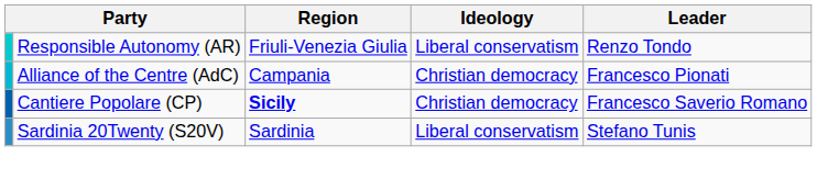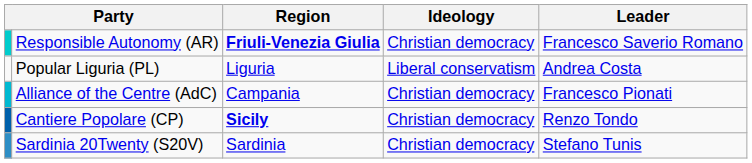Responsible Autonomy (AR) | Region: normal -> bold
Responsible Autonomy (AR) | Ideology: Liberal conservatism -> Christian democracy
Responsible Autonomy (AR) | Leader: Renzo Tondo -> Francesco Saverio Romano
+ row: Popular Liguria (PL) | Liguria | Liberal conservatism | Andrea Costa
Cantiere Popolare (CP) | Leader: Francesco Saverio Romano -> Renzo Tondo
Sardinia 20Twenty (S20V) | Ideology: Liberal conservatism -> Christian democracy
